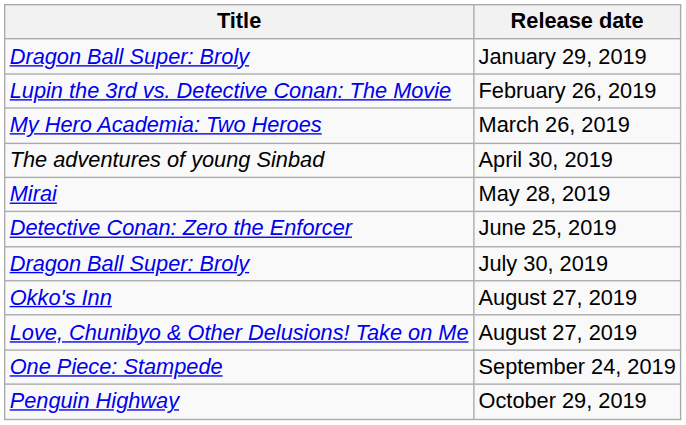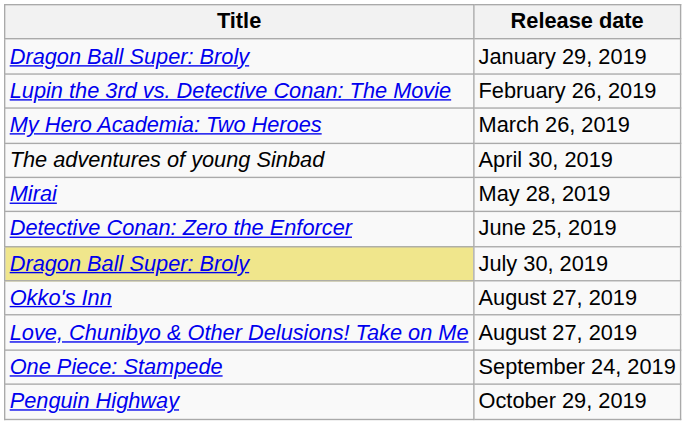row 8 | Title: no background -> khaki background
